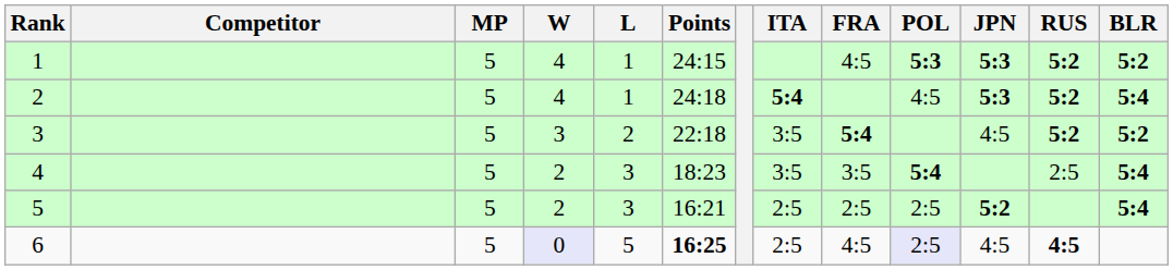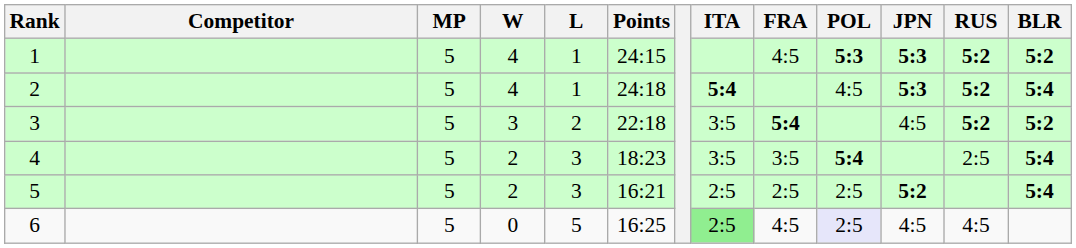6 | W: lavender background -> no background
6 | Points: bold -> normal
6 | ITA: no background -> lightgreen background
6 | RUS: bold -> normal
